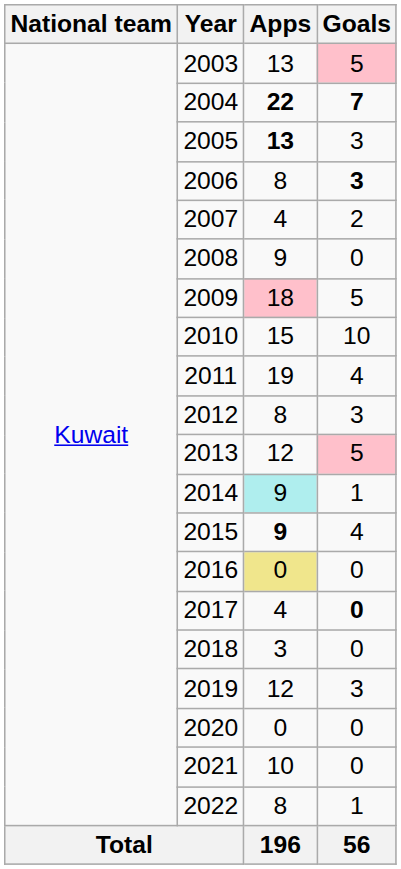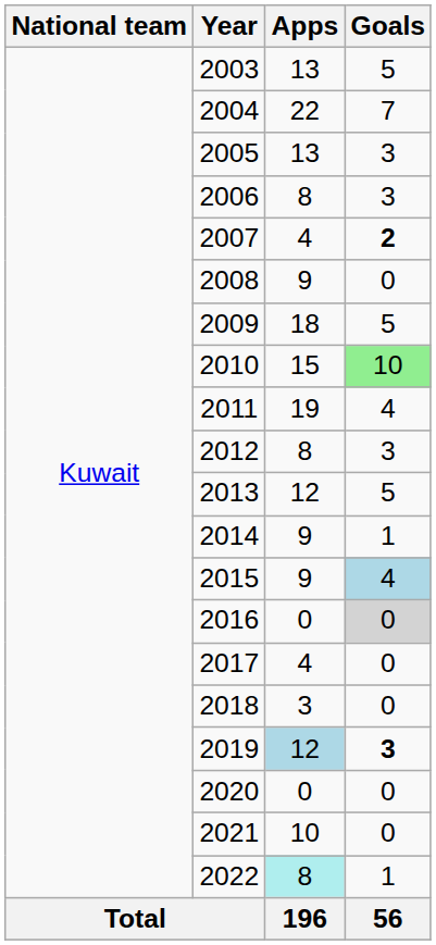2003 | Goals: pink background -> no background
2004 | Apps: bold -> normal
2004 | Goals: bold -> normal
2005 | Apps: bold -> normal
2006 | Goals: bold -> normal
2007 | Goals: normal -> bold
2009 | Apps: pink background -> no background
2010 | Goals: no background -> lightgreen background
2013 | Goals: pink background -> no background
2014 | Apps: paleturquoise background -> no background
2015 | Apps: bold -> normal
2015 | Goals: no background -> lightblue background
2016 | Apps: khaki background -> no background
2016 | Goals: no background -> lightgrey background
2017 | Goals: bold -> normal
2019 | Apps: no background -> lightblue background
2019 | Goals: normal -> bold
2022 | Apps: no background -> paleturquoise background
